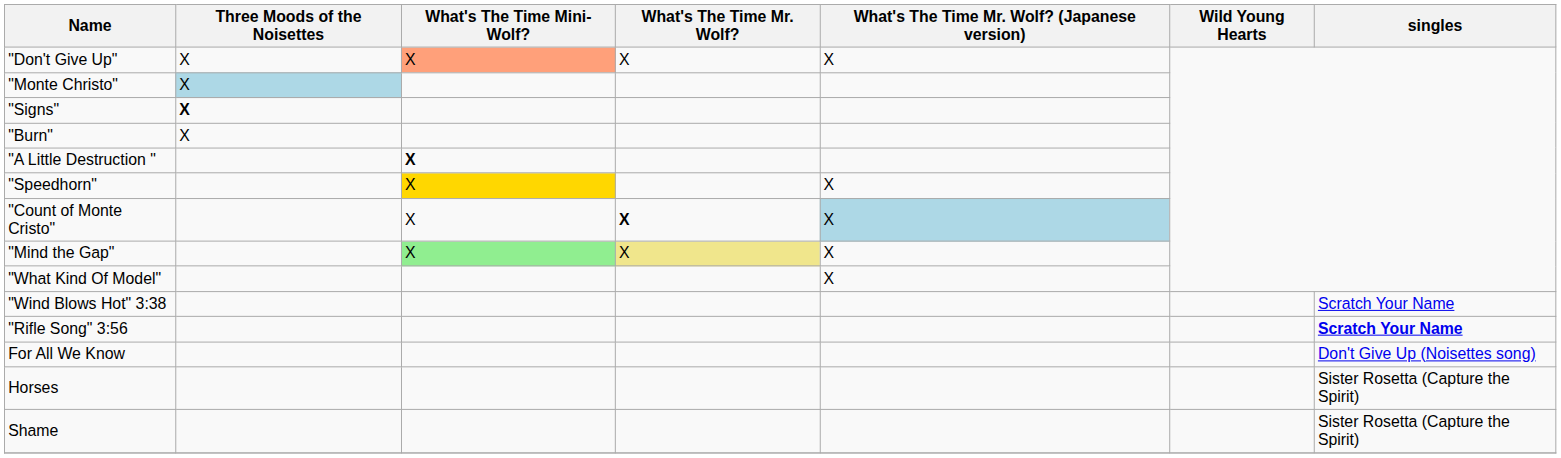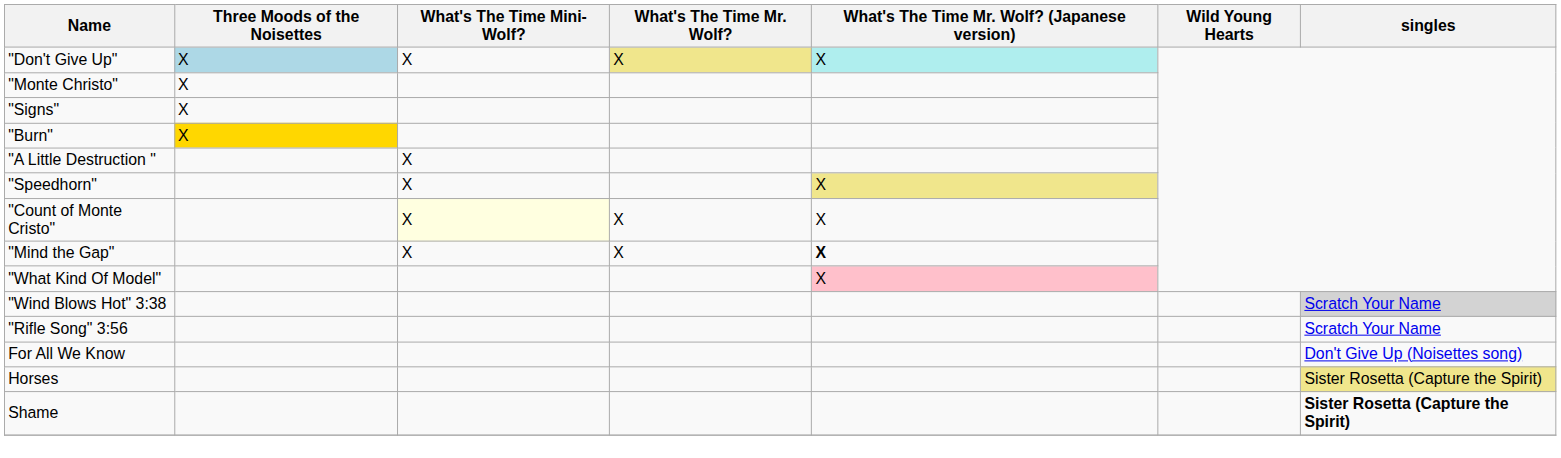"Don't Give Up" | Three Moods of the Noisettes: no background -> lightblue background
"Don't Give Up" | What's The Time Mini-Wolf?: lightsalmon background -> no background
"Don't Give Up" | What's The Time Mr. Wolf?: no background -> khaki background
"Don't Give Up" | What's The Time Mr. Wolf? (Japanese version): no background -> paleturquoise background
"Monte Christo" | Three Moods of the Noisettes: lightblue background -> no background
"Signs" | Three Moods of the Noisettes: bold -> normal
"Burn" | Three Moods of the Noisettes: no background -> gold background
"A Little Destruction " | What's The Time Mini-Wolf?: bold -> normal
"Speedhorn" | What's The Time Mini-Wolf?: gold background -> no background
"Speedhorn" | What's The Time Mr. Wolf? (Japanese version): no background -> khaki background
"Count of Monte Cristo" | What's The Time Mini-Wolf?: no background -> lightyellow background
"Count of Monte Cristo" | What's The Time Mr. Wolf?: bold -> normal
"Count of Monte Cristo" | What's The Time Mr. Wolf? (Japanese version): lightblue background -> no background
"Mind the Gap" | What's The Time Mini-Wolf?: lightgreen background -> no background
"Mind the Gap" | What's The Time Mr. Wolf?: khaki background -> no background
"Mind the Gap" | What's The Time Mr. Wolf? (Japanese version): normal -> bold
"What Kind Of Model" | What's The Time Mr. Wolf? (Japanese version): no background -> pink background
"Wind Blows Hot" 3:38 | singles: no background -> lightgrey background
"Rifle Song" 3:56 | singles: bold -> normal
Horses | singles: no background -> khaki background
Shame | singles: normal -> bold
